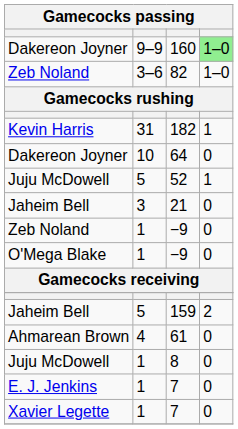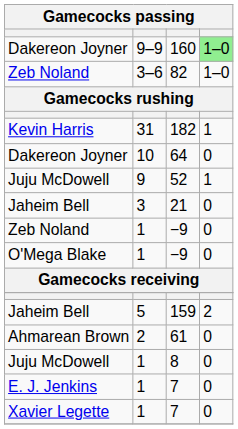52 | column 2: 5 -> 9
61 | column 2: 4 -> 2
